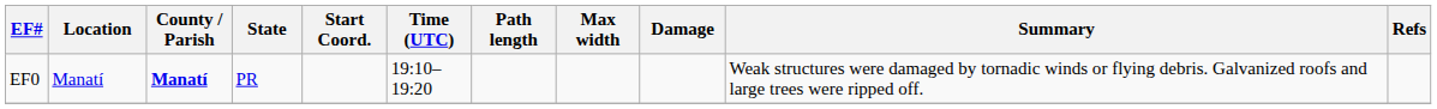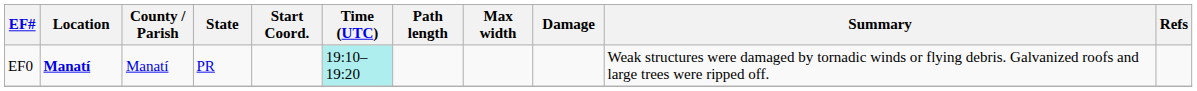EF0 | Location: normal -> bold
EF0 | County / Parish: bold -> normal
EF0 | Time (UTC): no background -> paleturquoise background
